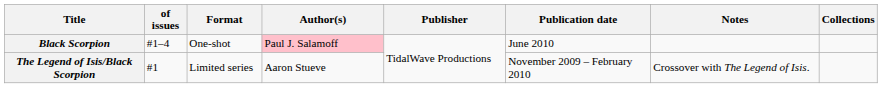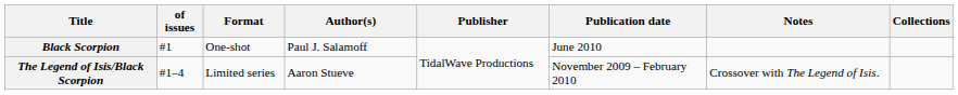Black Scorpion | of issues: #1–4 -> #1
Black Scorpion | Author(s): pink background -> no background
The Legend of Isis/Black Scorpion | of issues: #1 -> #1–4
